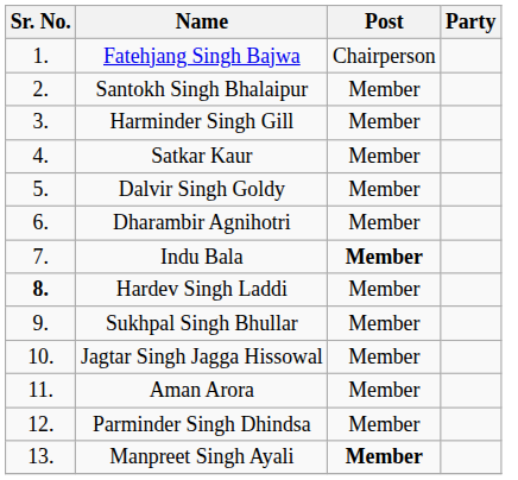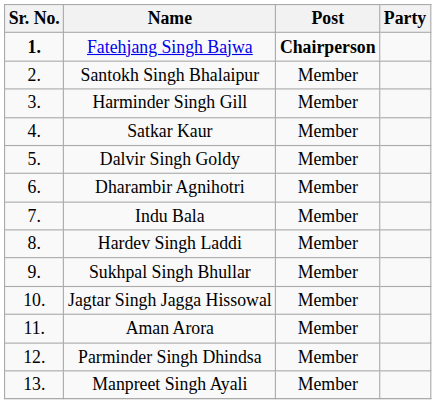Fatehjang Singh Bajwa | Sr. No.: normal -> bold
Fatehjang Singh Bajwa | Post: normal -> bold
Indu Bala | Post: bold -> normal
Hardev Singh Laddi | Sr. No.: bold -> normal
Manpreet Singh Ayali | Post: bold -> normal
